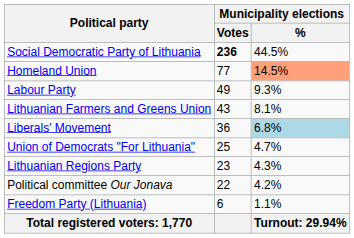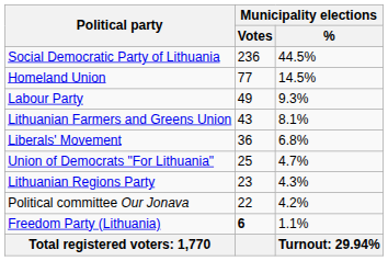Social Democratic Party of Lithuania | Municipality elections / Votes: bold -> normal
Homeland Union | Municipality elections / %: lightsalmon background -> no background
Liberals' Movement | Municipality elections / %: lightblue background -> no background
Freedom Party (Lithuania) | Municipality elections / Votes: normal -> bold
